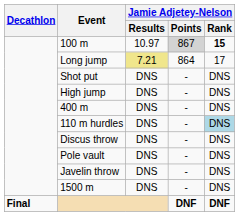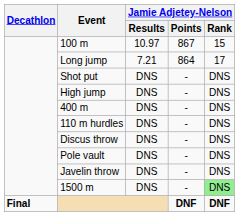100 m | Jamie Adjetey-Nelson / Points: lightgrey background -> no background
100 m | Jamie Adjetey-Nelson / Rank: bold -> normal
Long jump | Jamie Adjetey-Nelson / Results: khaki background -> no background
110 m hurdles | Jamie Adjetey-Nelson / Rank: lightblue background -> no background
1500 m | Jamie Adjetey-Nelson / Rank: no background -> lightgreen background
